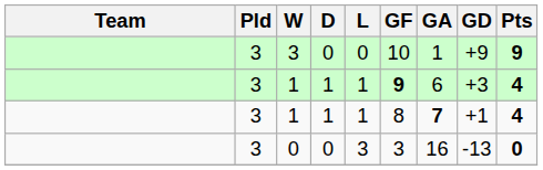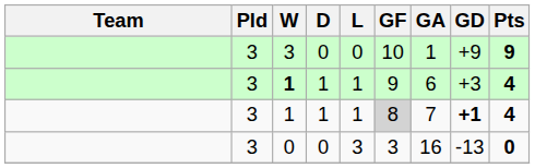row 3 | W: normal -> bold
row 3 | GF: bold -> normal
row 4 | GF: no background -> lightgrey background
row 4 | GA: bold -> normal
row 4 | GD: normal -> bold
